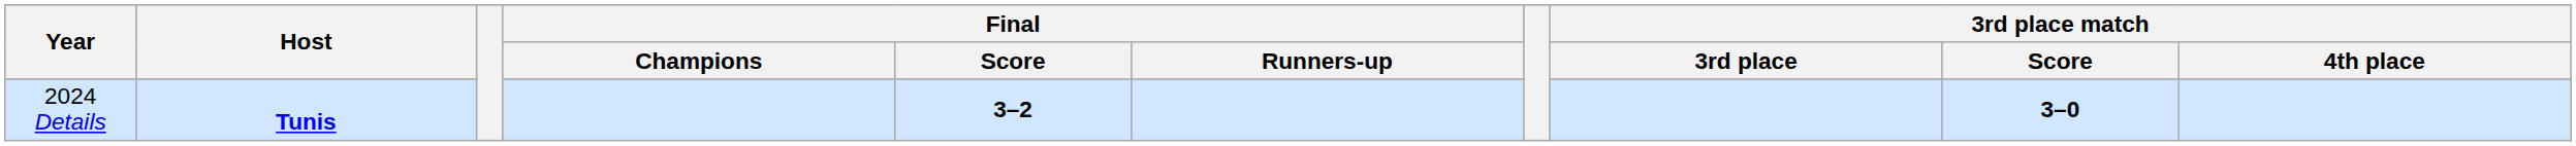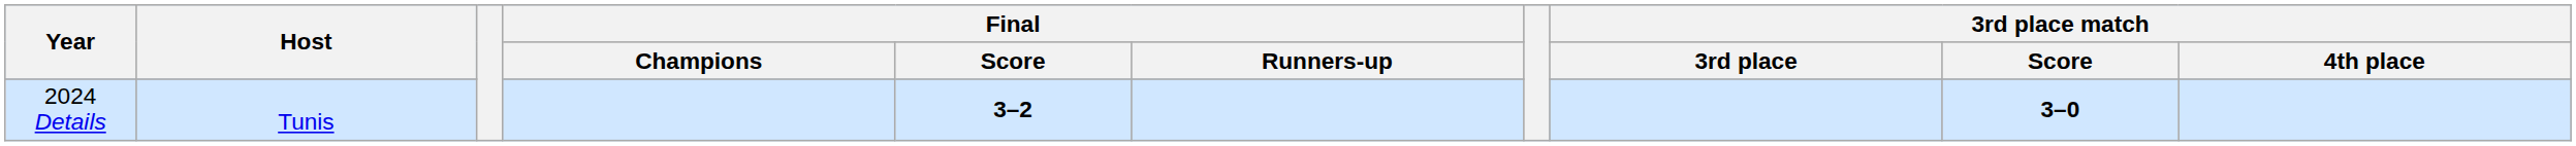2024 Details | Host: bold -> normal
